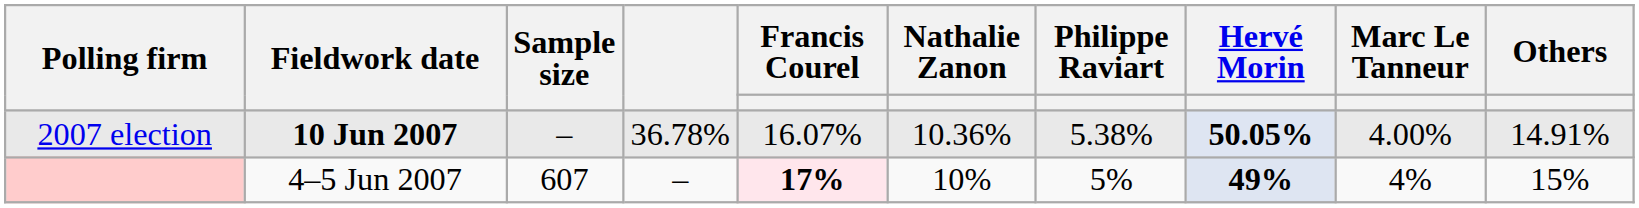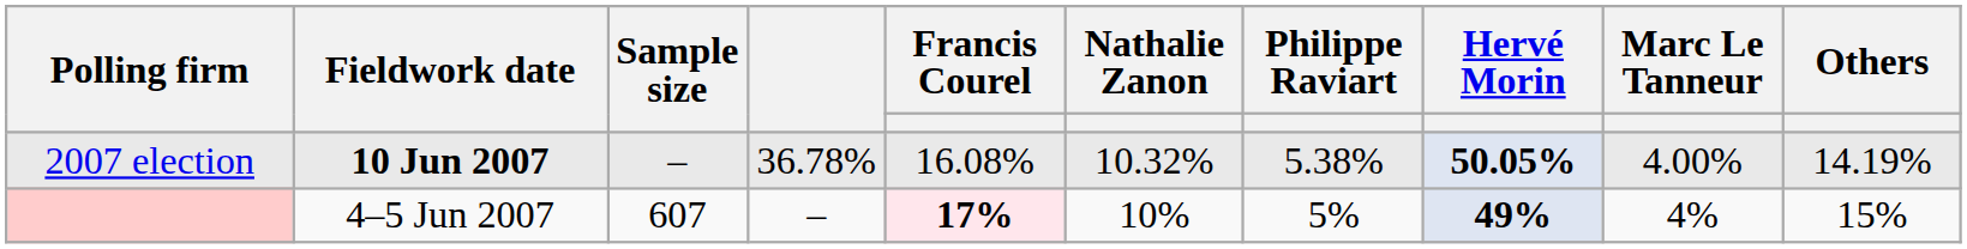2007 election | Francis Courel: 16.07% -> 16.08%
2007 election | Nathalie Zanon: 10.36% -> 10.32%
2007 election | Others: 14.91% -> 14.19%
